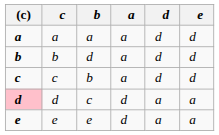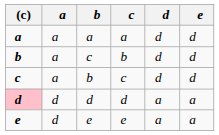columns swapped: a <-> c
row 3 | b: d -> c
row 5 | b: c -> d
